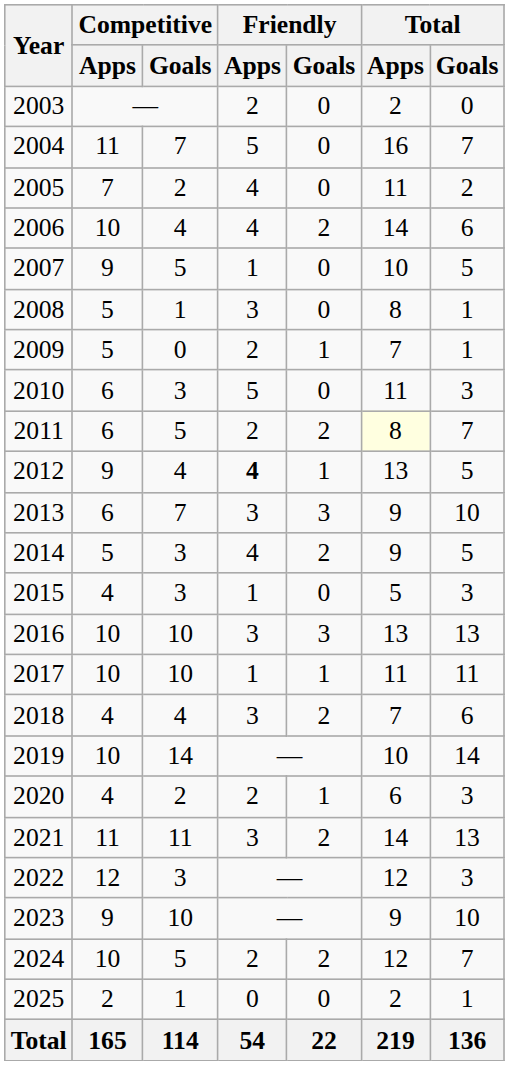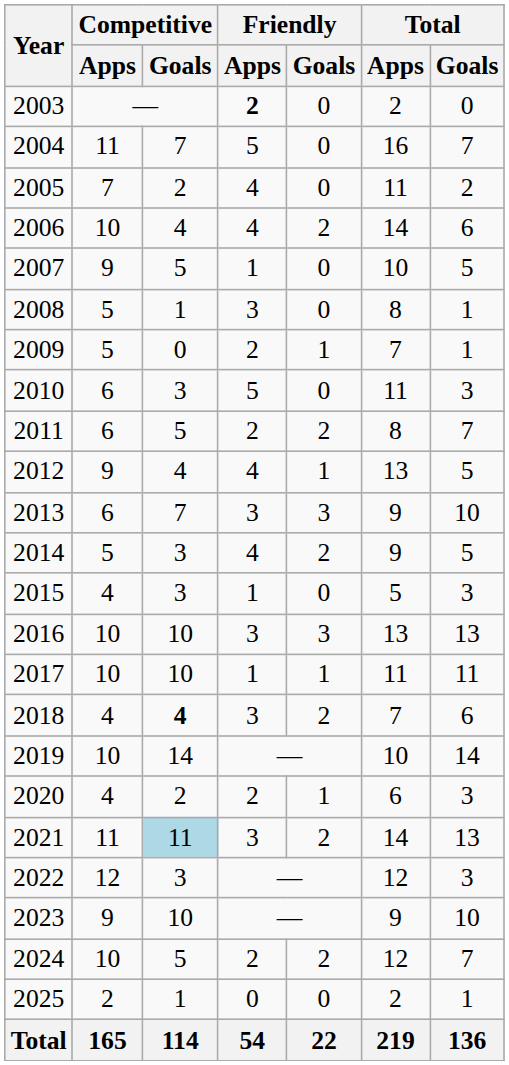2003 | Friendly / Apps: normal -> bold
2011 | Total / Apps: lightyellow background -> no background
2012 | Friendly / Apps: bold -> normal
2018 | Competitive / Goals: normal -> bold
2021 | Competitive / Goals: no background -> lightblue background
